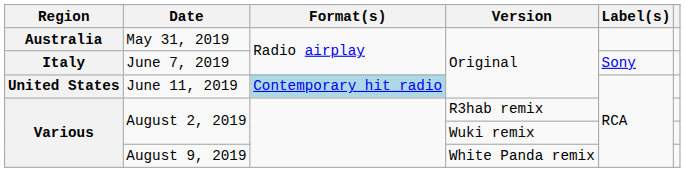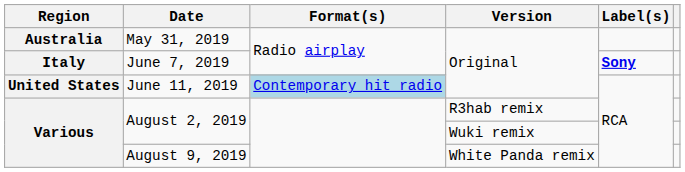June 7, 2019 | Label(s): normal -> bold
